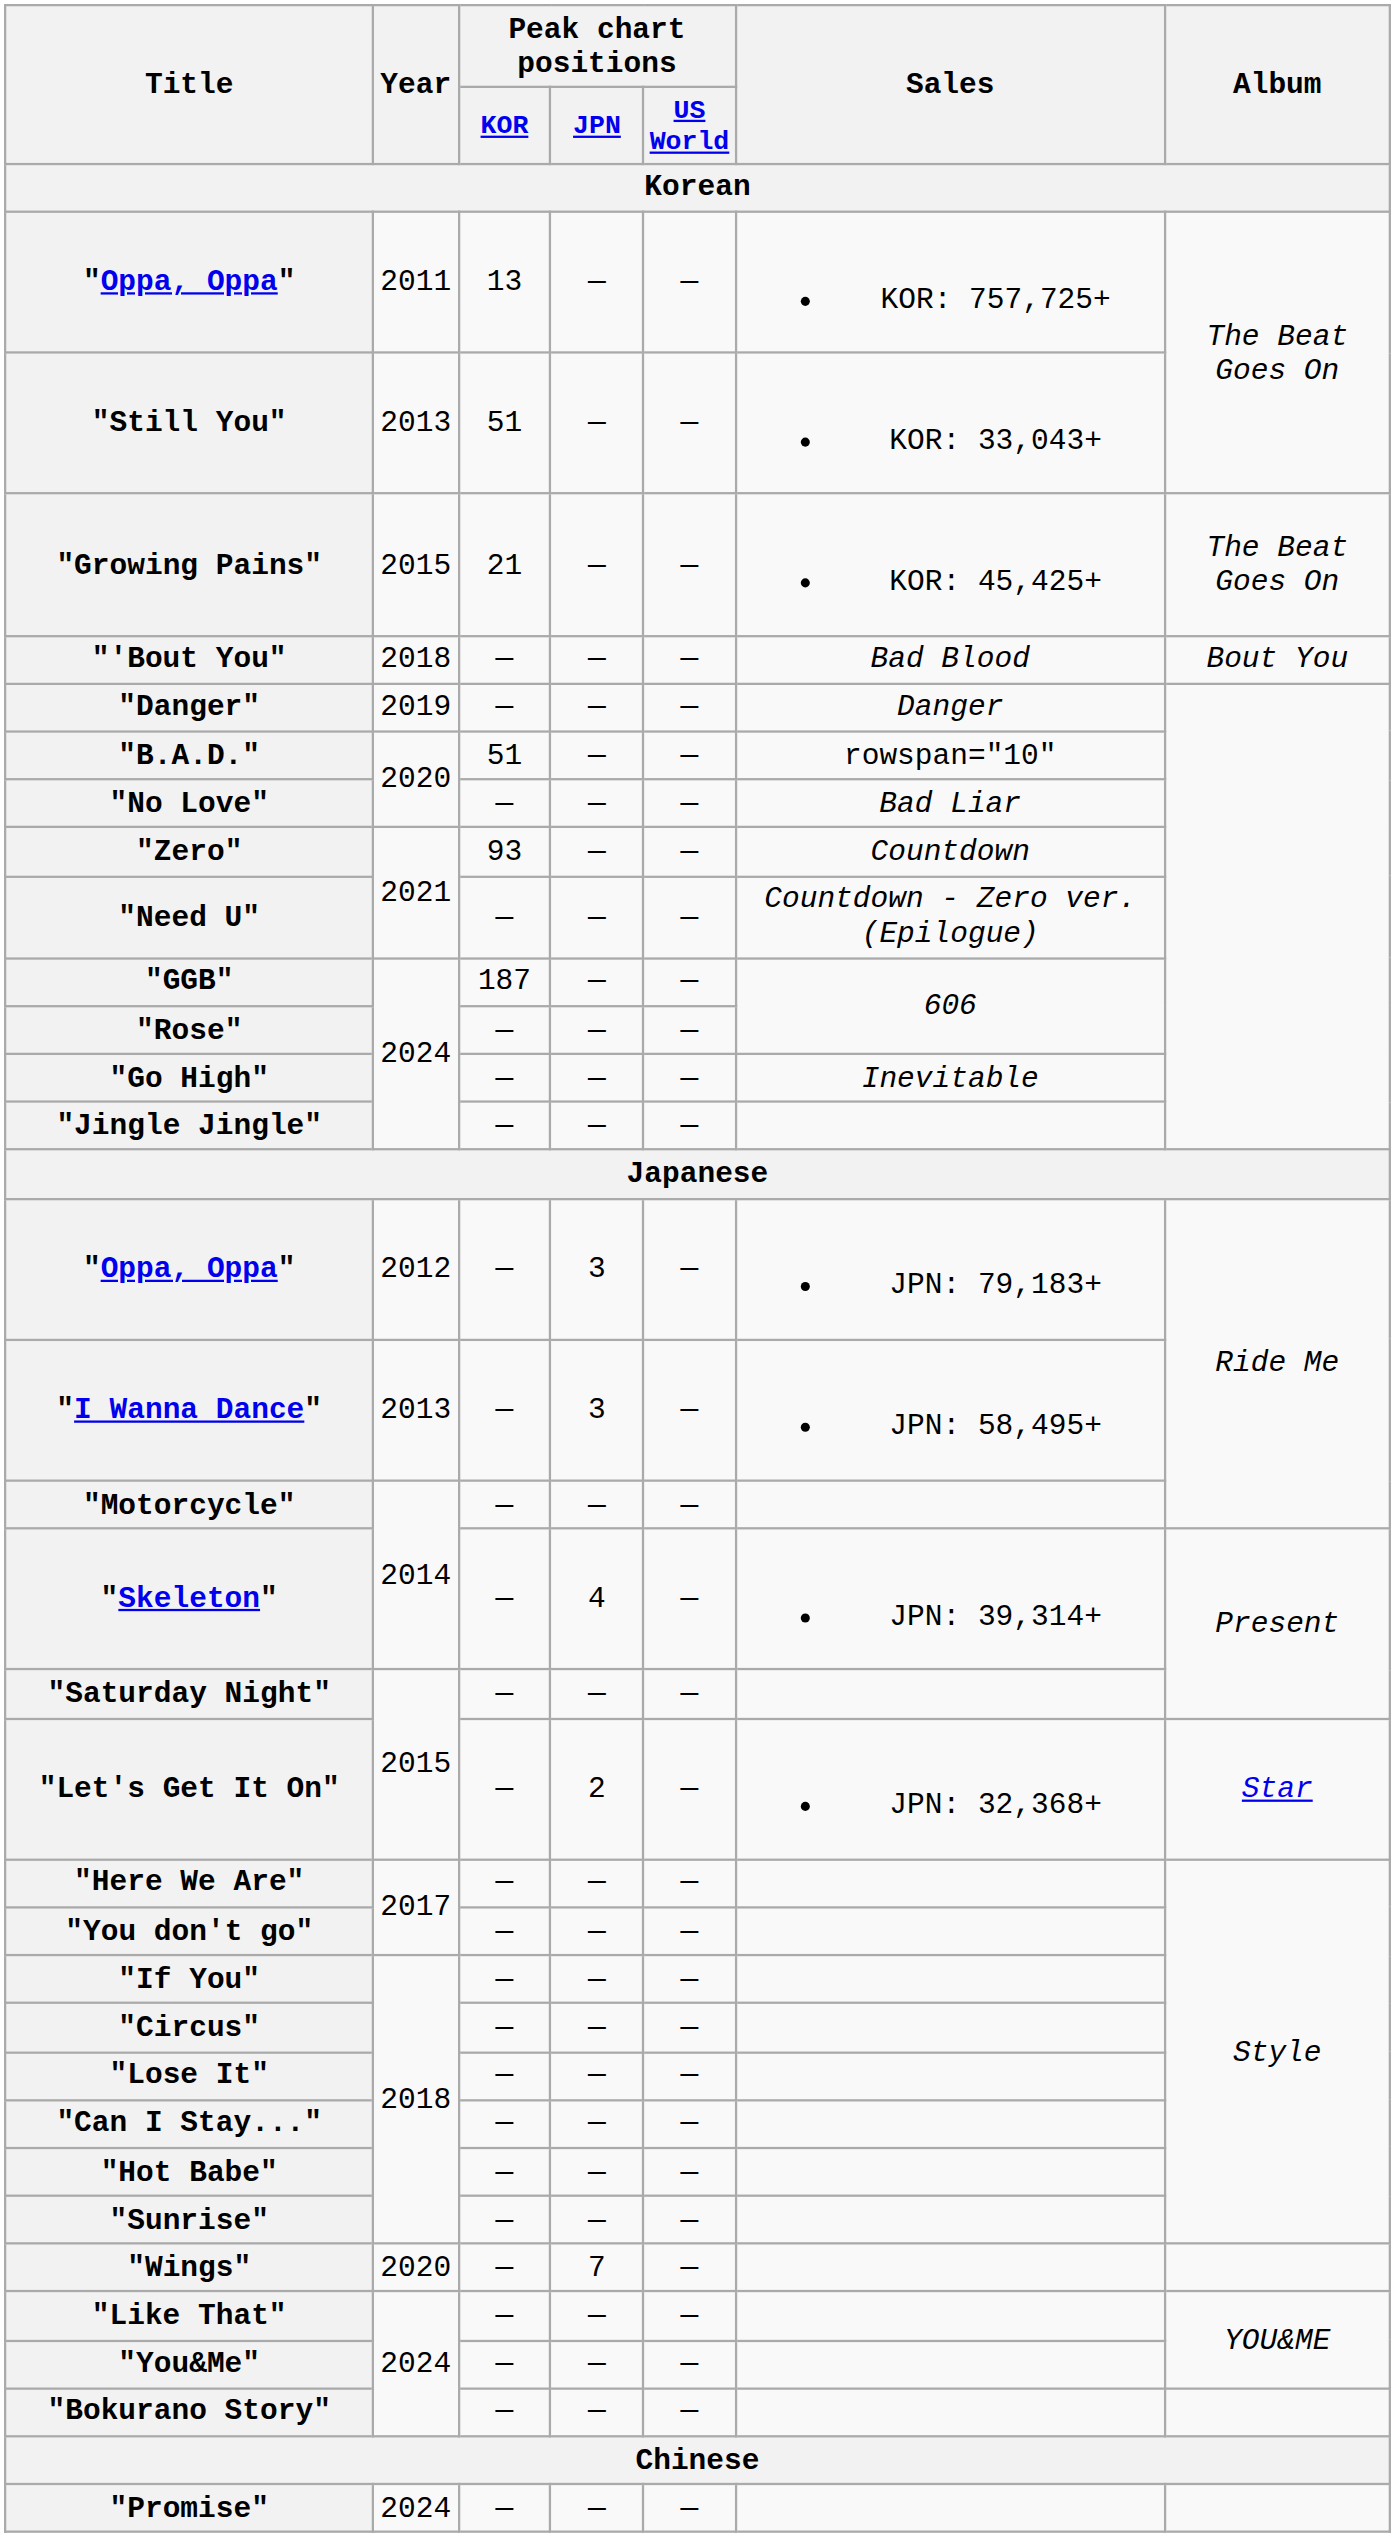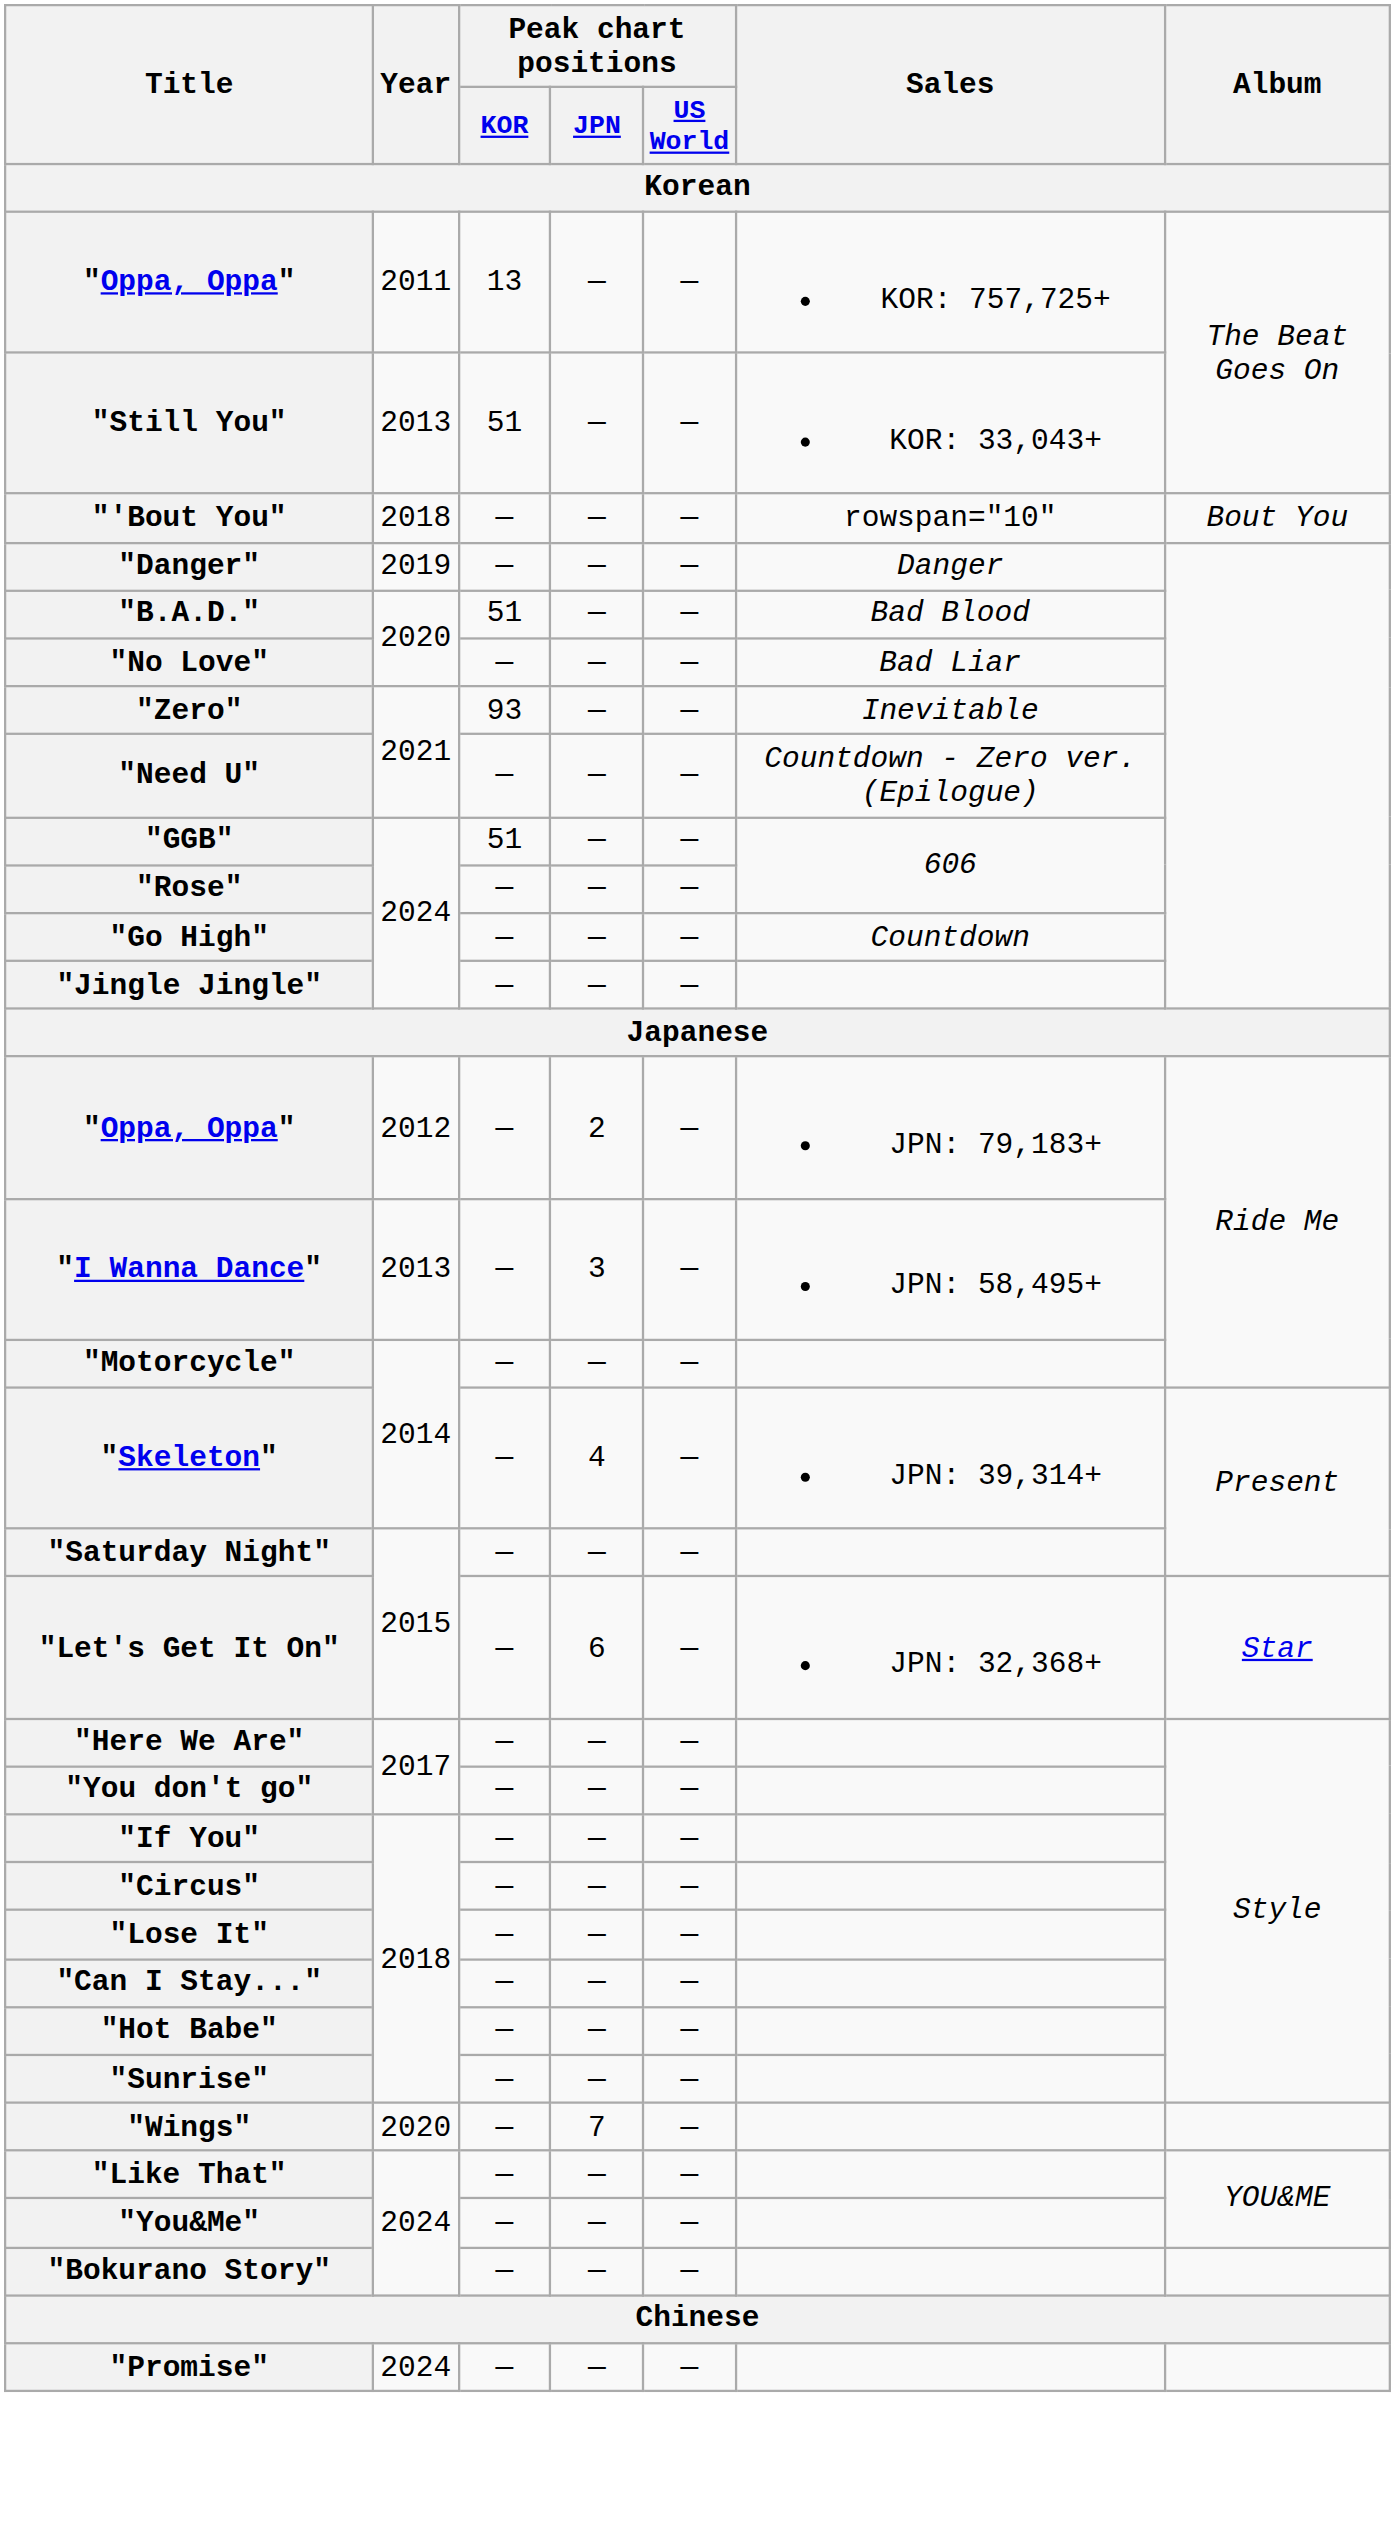- row: "Growing Pains" | 2015 | 21 | — | — | KOR: 45,425+ | The Beat Goes On
"'Bout You" | Sales: Bad Blood -> rowspan="10"
"B.A.D." | Sales: rowspan="10" -> Bad Blood
"Zero" | Sales: Countdown -> Inevitable
"GGB" | Peak chart positions / KOR: 187 -> 51
"Go High" | Sales: Inevitable -> Countdown
"Oppa, Oppa" / 2012 | Peak chart positions / JPN: 3 -> 2
"Let's Get It On" | Peak chart positions / JPN: 2 -> 6
